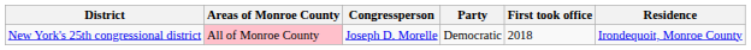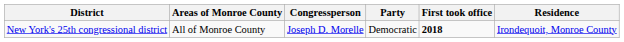row 2 | Areas of Monroe County: pink background -> no background
row 2 | First took office: normal -> bold
